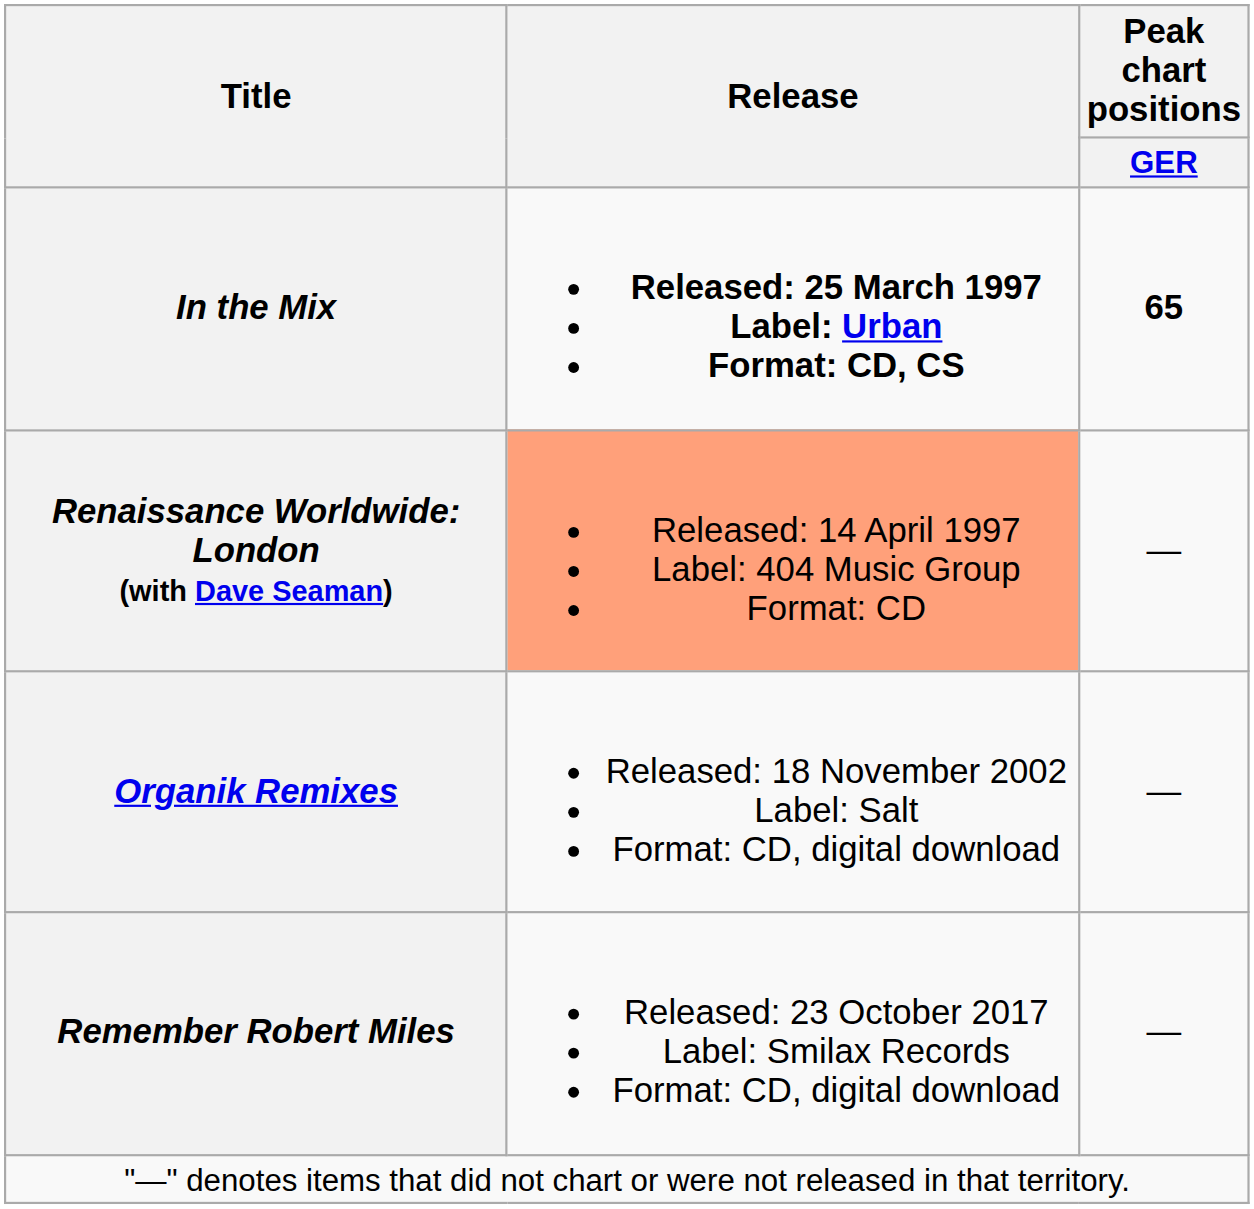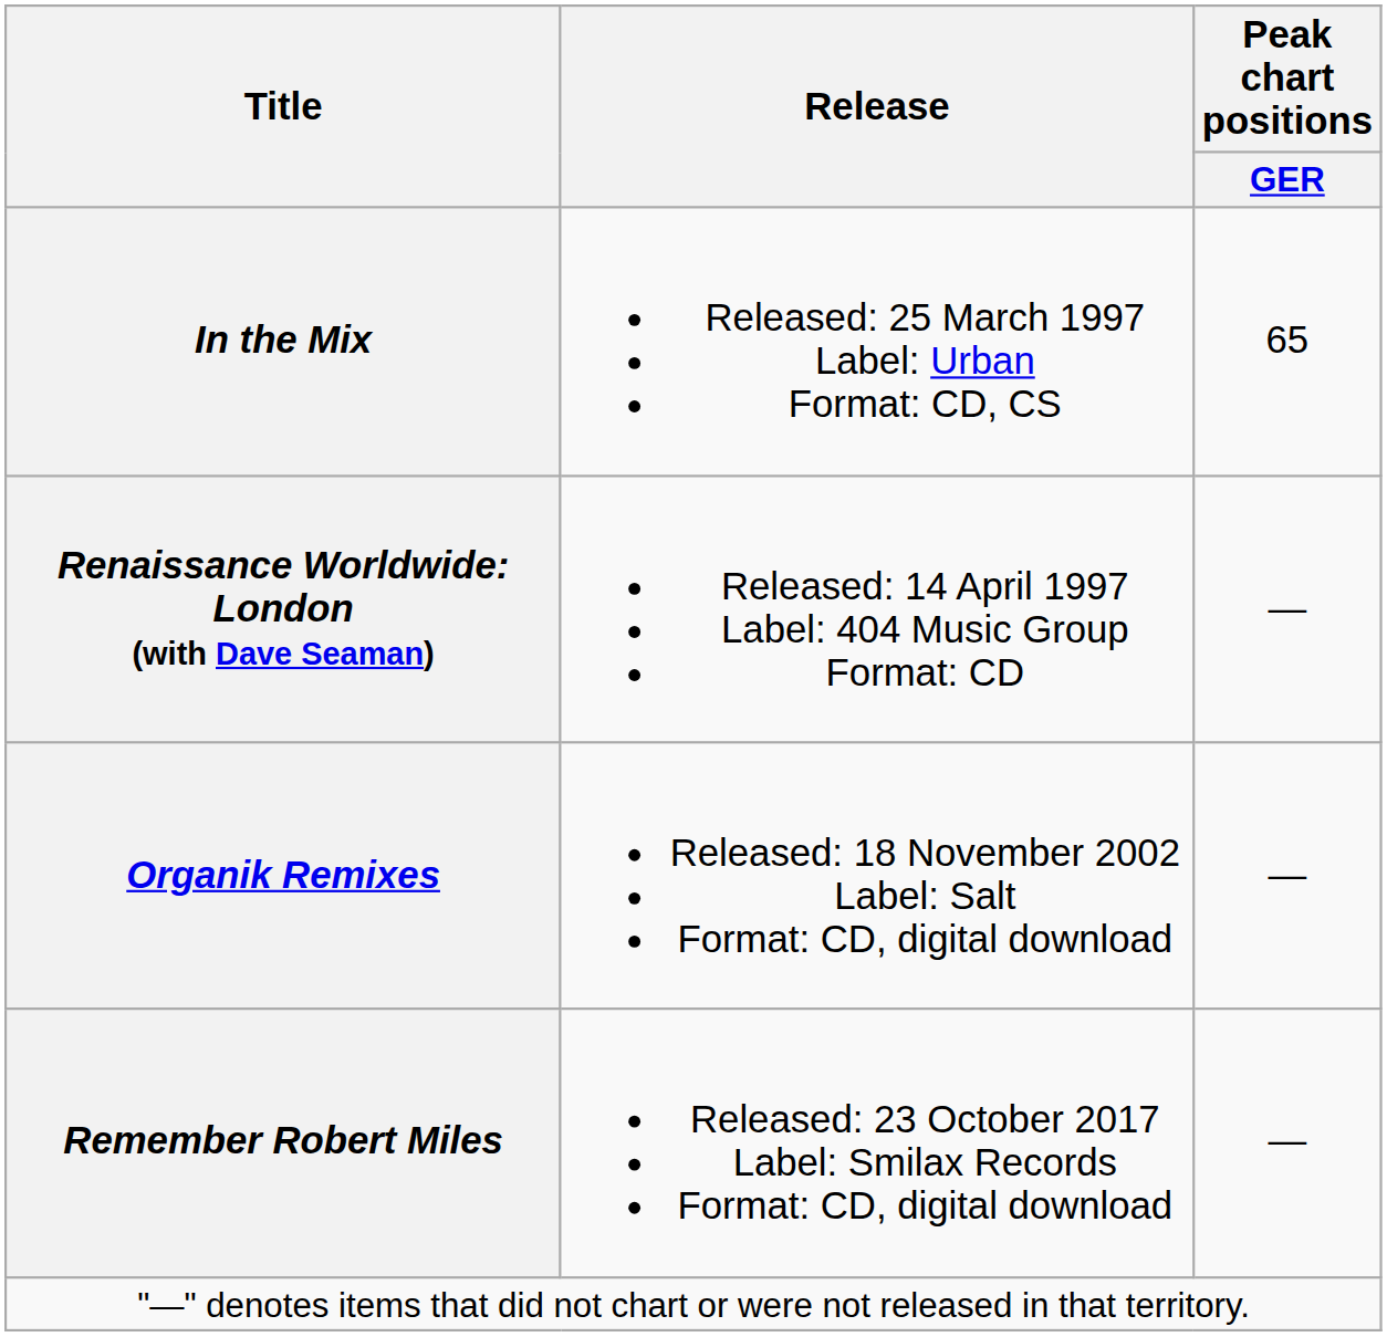In the Mix | Release: bold -> normal
In the Mix | Peak chart positions / GER: bold -> normal
Renaissance Worldwide: London (with Dave Seaman) | Release: lightsalmon background -> no background
